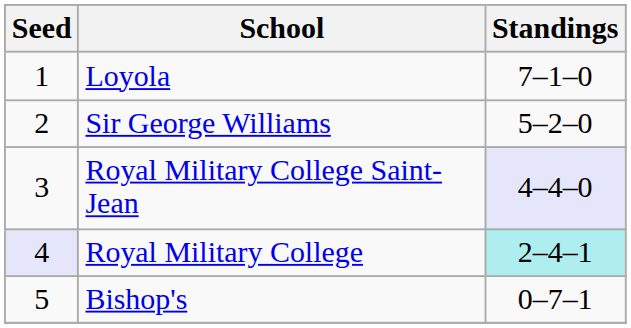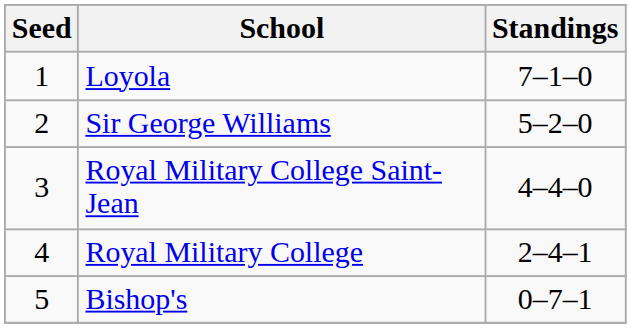Royal Military College Saint-Jean | Standings: lavender background -> no background
Royal Military College | Seed: lavender background -> no background
Royal Military College | Standings: paleturquoise background -> no background
